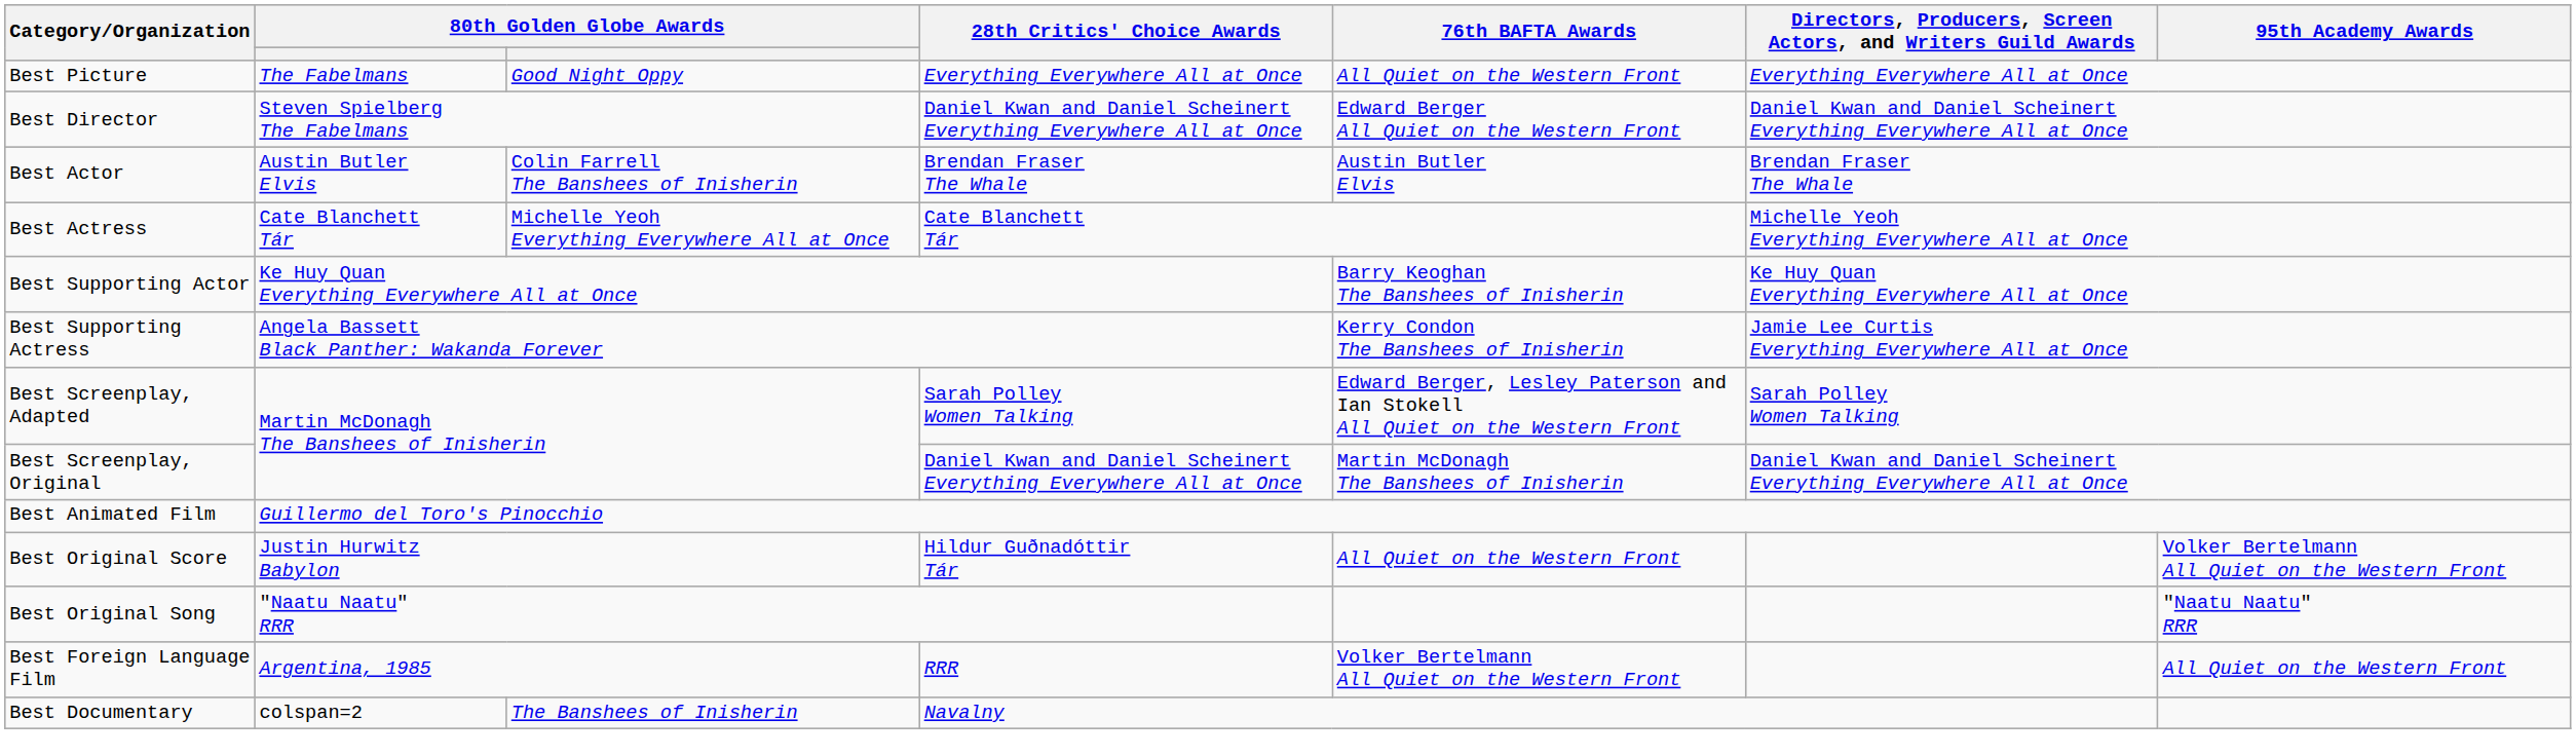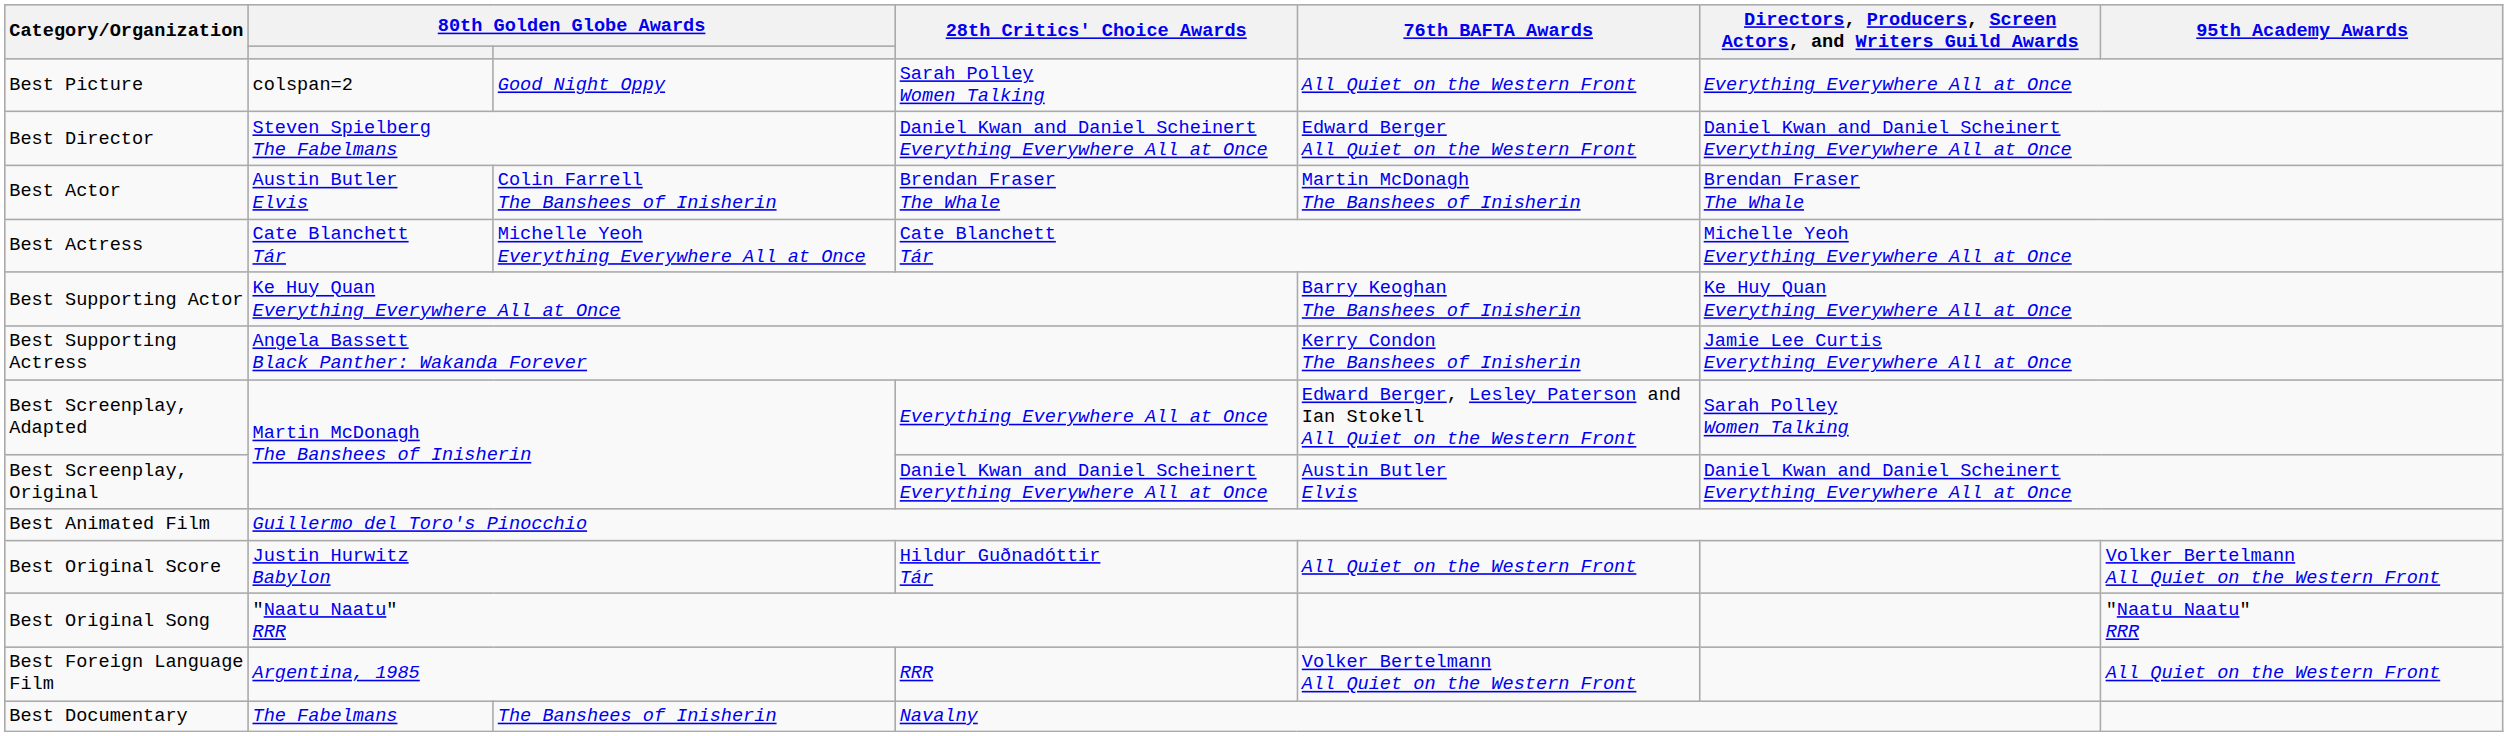Best Picture | column 2: The Fabelmans -> colspan=2
Best Picture | 28th Critics' Choice Awards: Everything Everywhere All at Once -> Sarah Polley Women Talking
Best Actor | 76th BAFTA Awards: Austin Butler Elvis -> Martin McDonagh The Banshees of Inisherin
Best Screenplay, Adapted | 28th Critics' Choice Awards: Sarah Polley Women Talking -> Everything Everywhere All at Once
Best Screenplay, Original | 76th BAFTA Awards: Martin McDonagh The Banshees of Inisherin -> Austin Butler Elvis
Best Documentary | column 2: colspan=2 -> The Fabelmans
